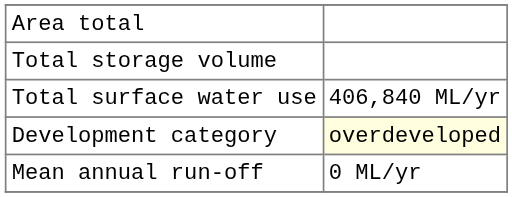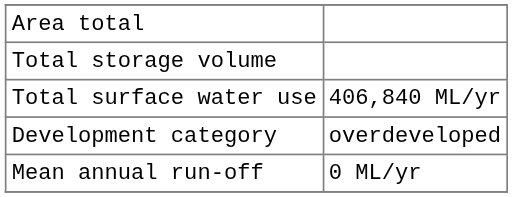Development category | column 2: lightyellow background -> no background
